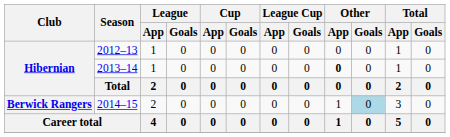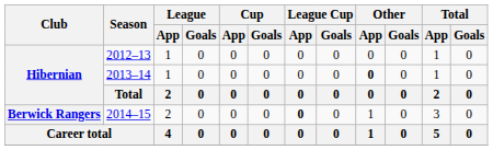2014–15 | League Cup / App: normal -> bold
2014–15 | Other / Goals: lightblue background -> no background
